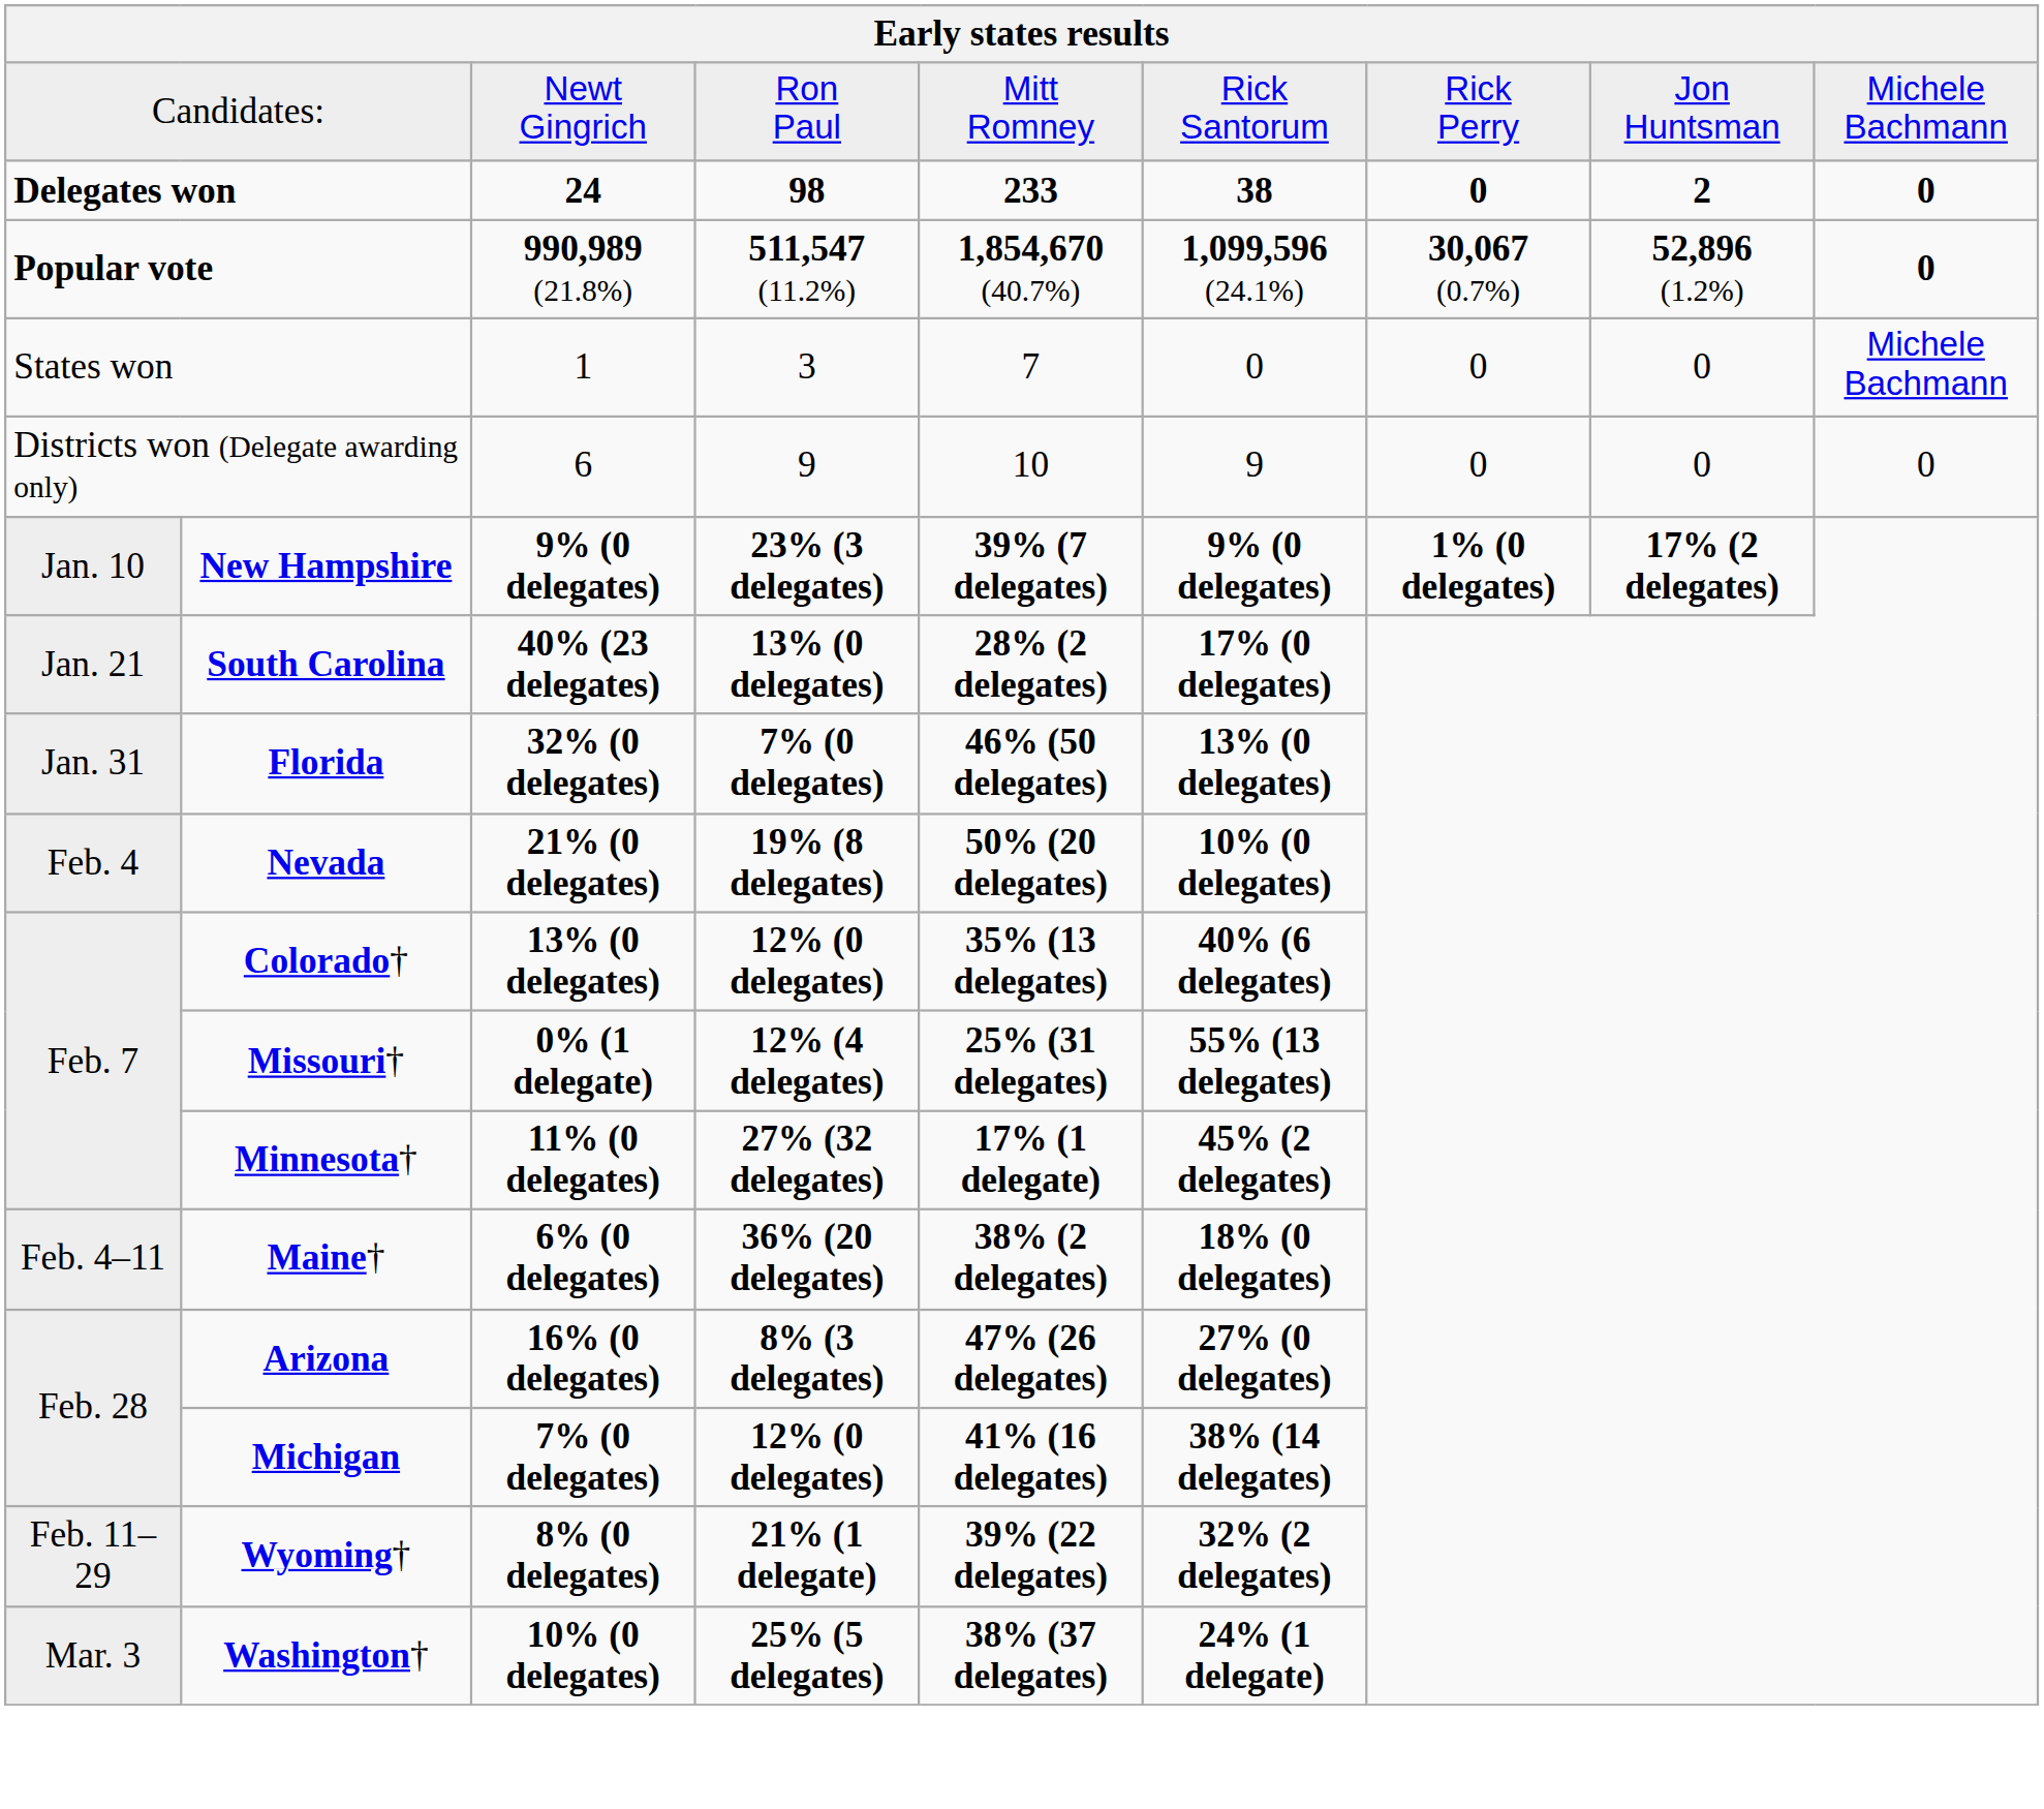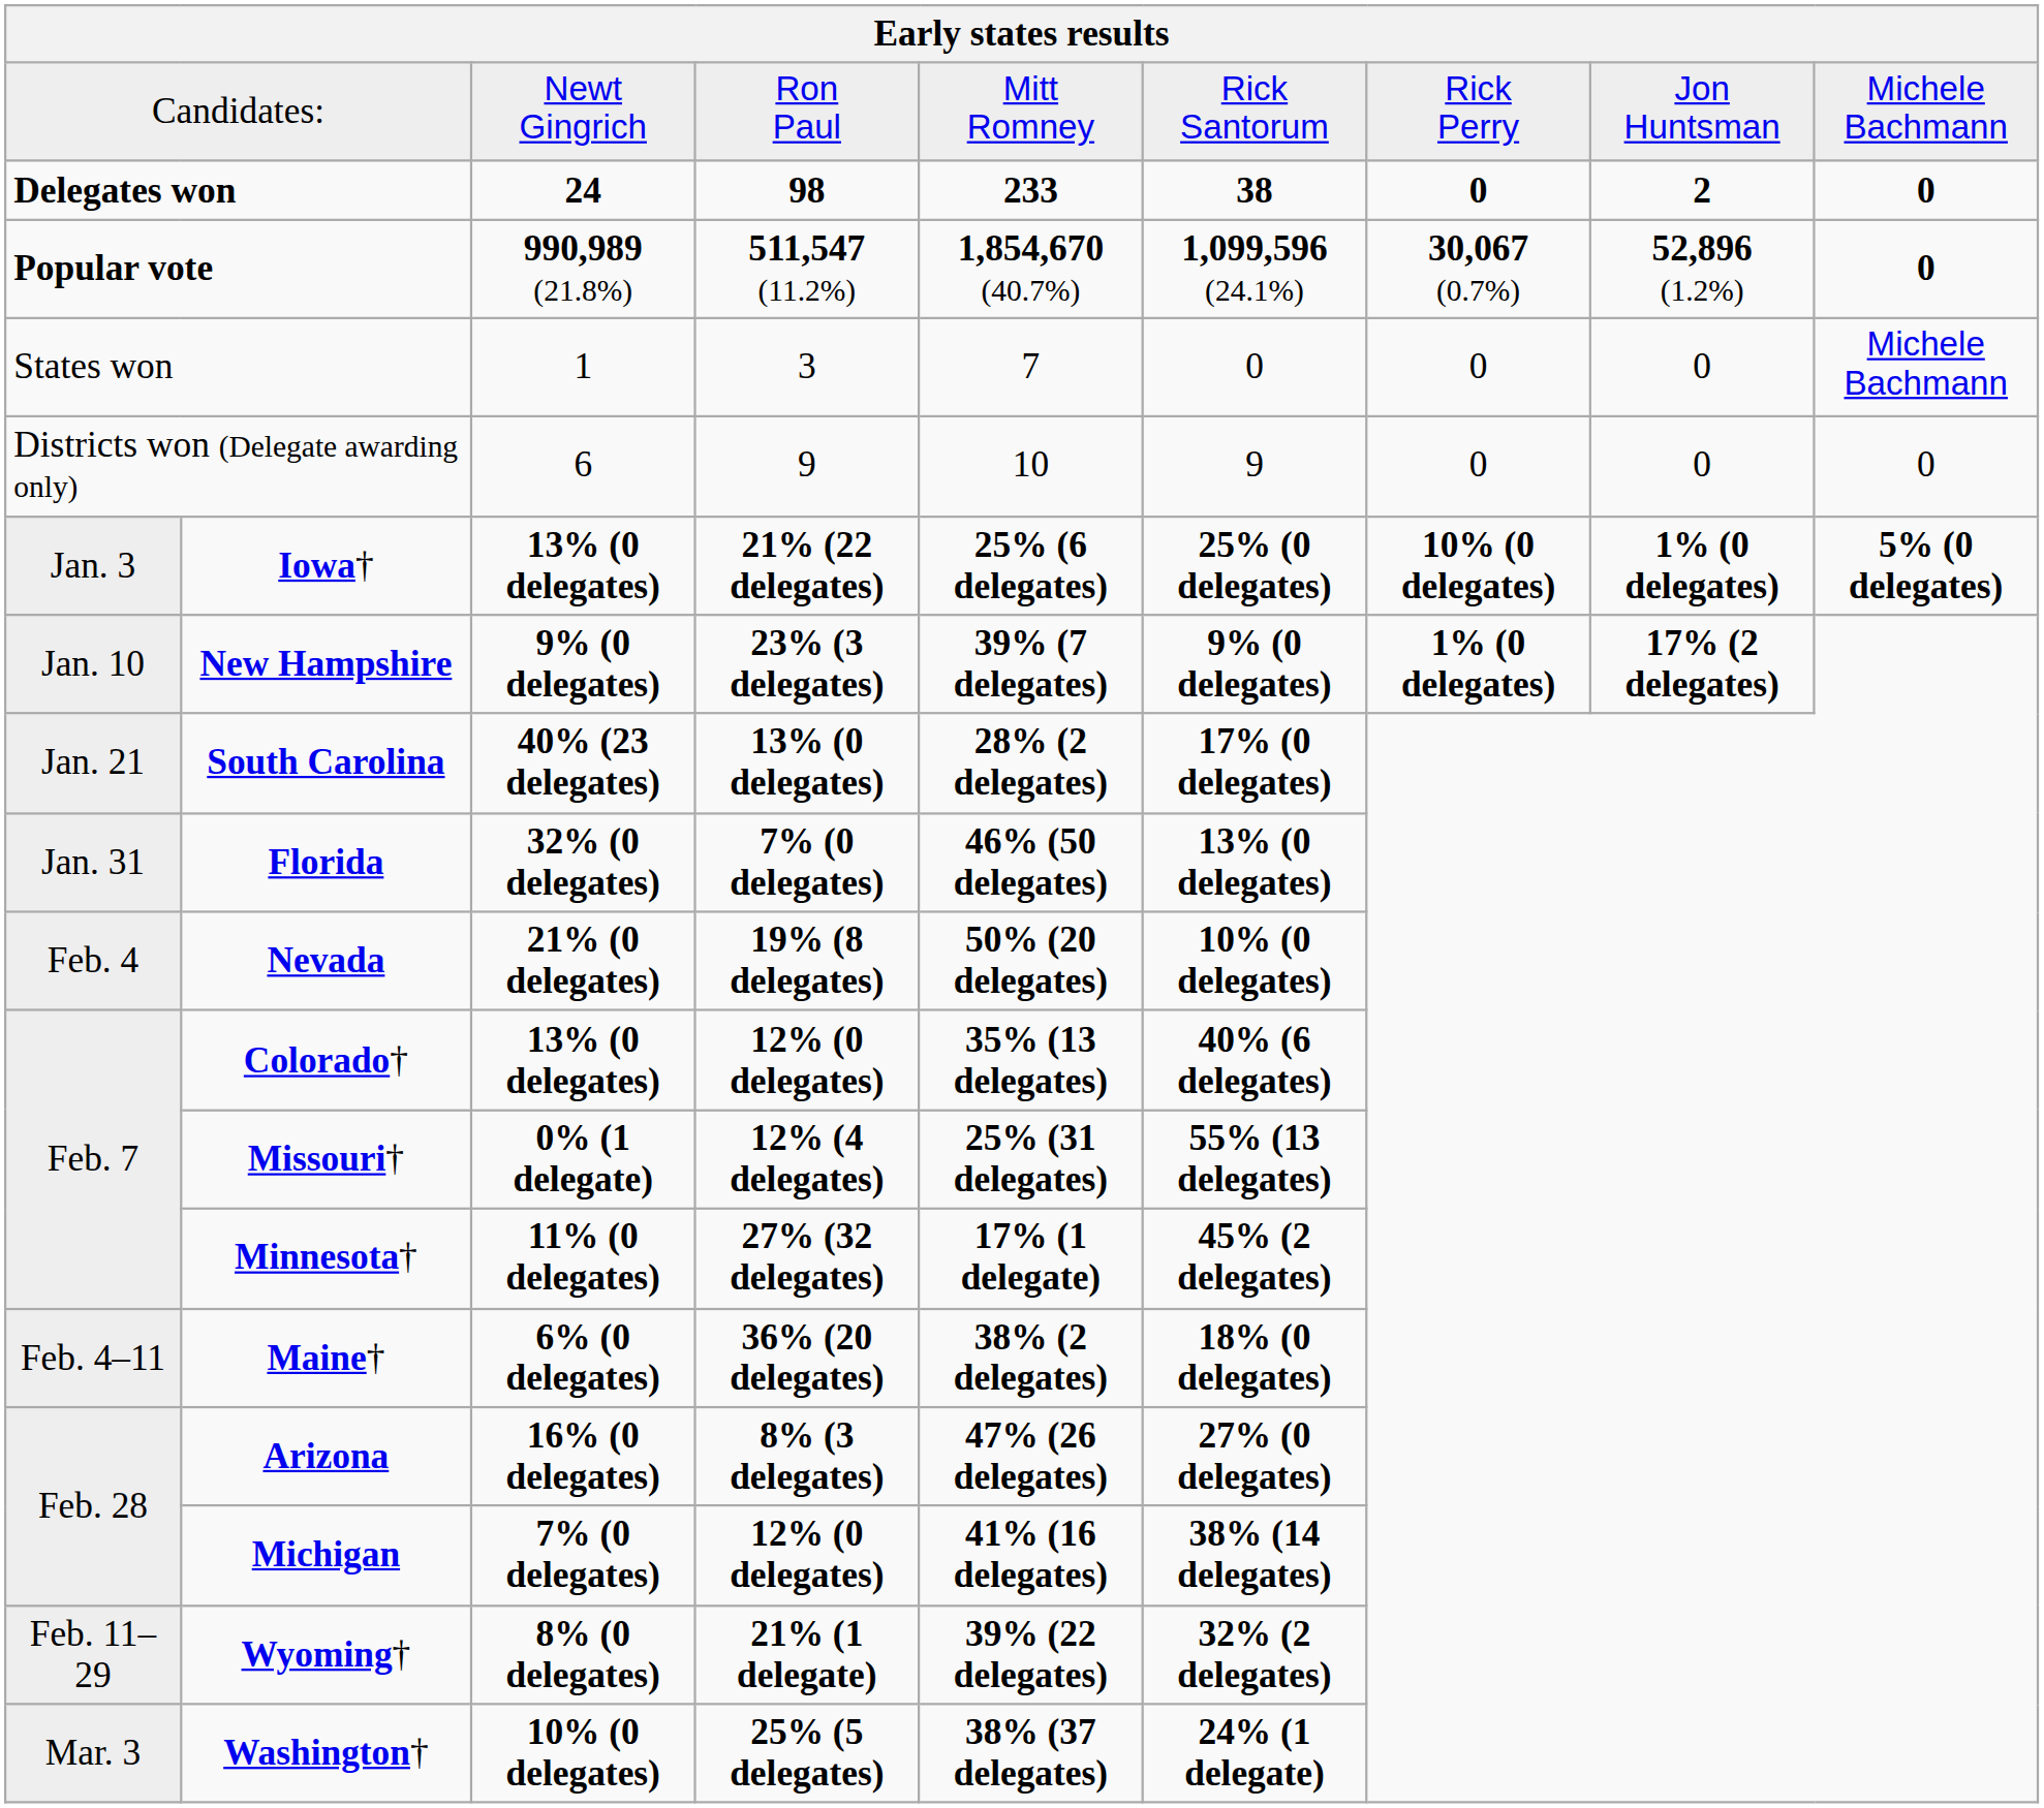+ row: Jan. 3 | Iowa† | 13% (0 delegates) | 21% (22 delegates) | 25% (6 delegates) | 25% (0 delegates) | 10% (0 delegates) | 1% (0 delegates) | 5% (0 delegates)
